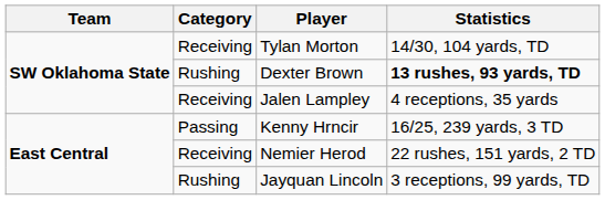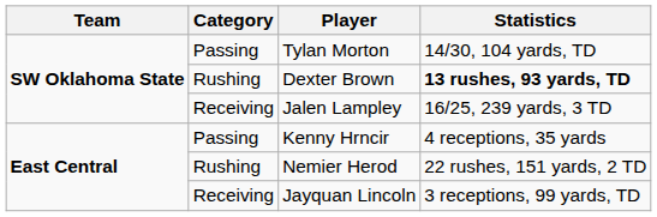Tylan Morton | Category: Receiving -> Passing
Jalen Lampley | Statistics: 4 receptions, 35 yards -> 16/25, 239 yards, 3 TD
Kenny Hrncir | Statistics: 16/25, 239 yards, 3 TD -> 4 receptions, 35 yards
Nemier Herod | Category: Receiving -> Rushing
Jayquan Lincoln | Category: Rushing -> Receiving
